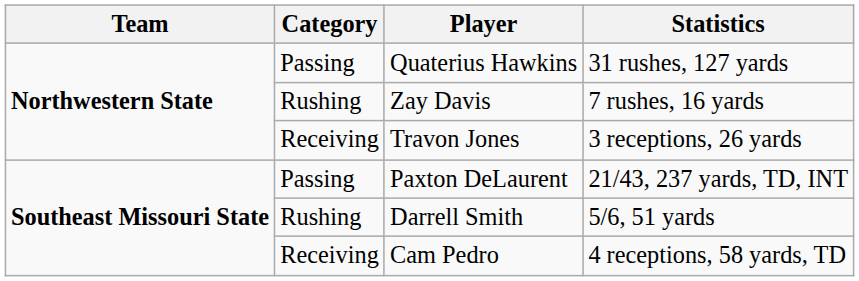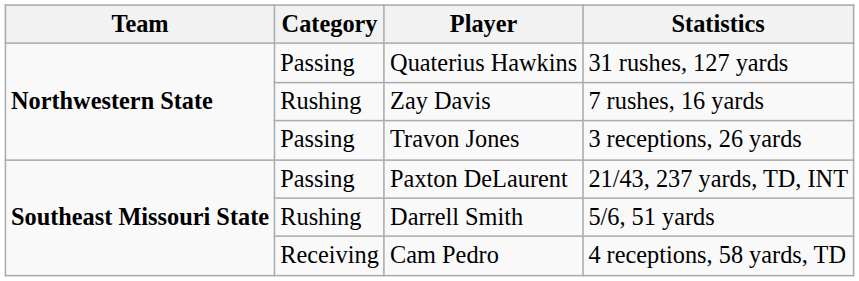Travon Jones | Category: Receiving -> Passing
